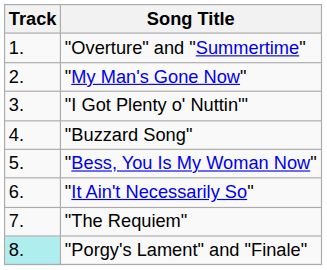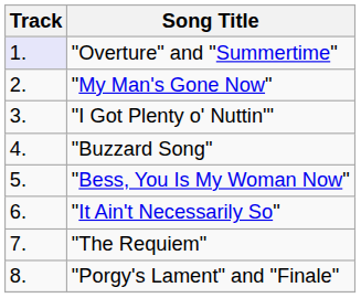"Overture" and "Summertime" | Track: no background -> lavender background
"Porgy's Lament" and "Finale" | Track: paleturquoise background -> no background
